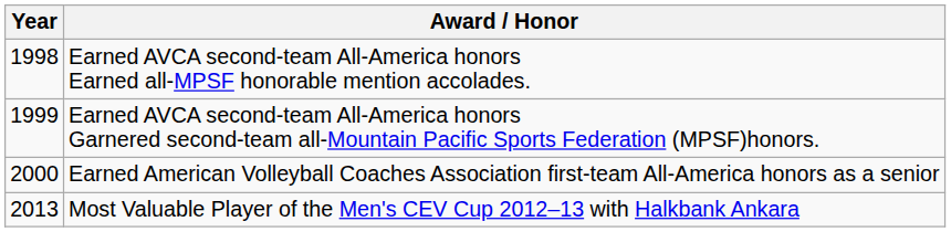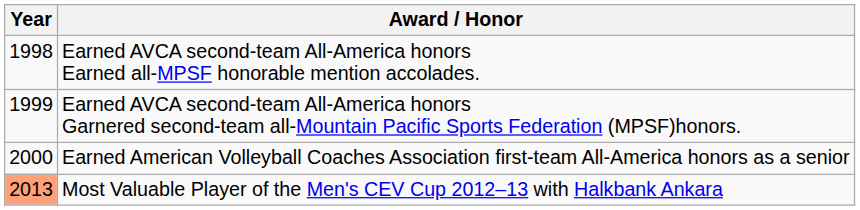row 5 | Year: no background -> lightsalmon background
